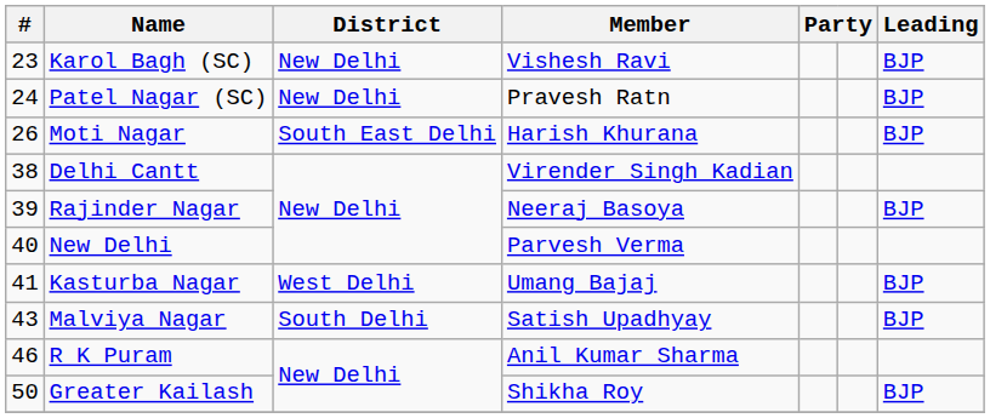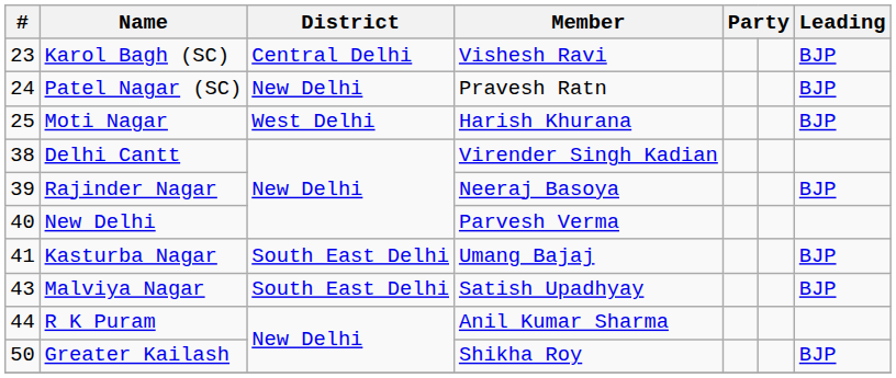Karol Bagh (SC) | District: New Delhi -> Central Delhi
Moti Nagar | #: 26 -> 25
Moti Nagar | District: South East Delhi -> West Delhi
Kasturba Nagar | District: West Delhi -> South East Delhi
Malviya Nagar | District: South Delhi -> South East Delhi
R K Puram | #: 46 -> 44
